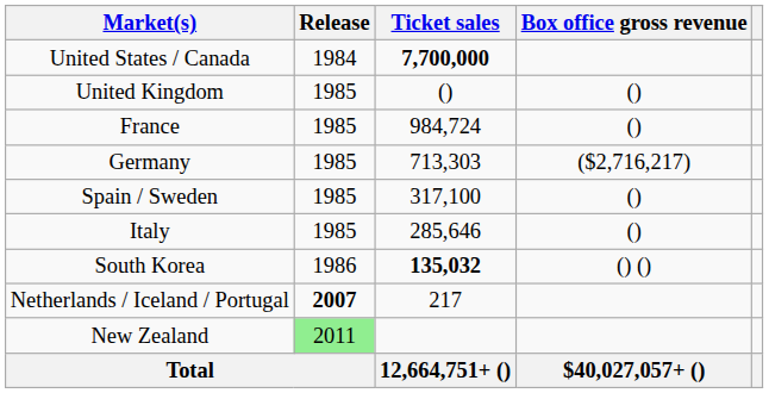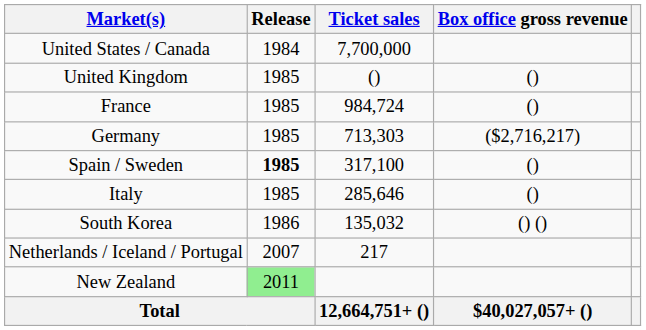United States / Canada | Ticket sales: bold -> normal
Spain / Sweden | Release: normal -> bold
South Korea | Ticket sales: bold -> normal
Netherlands / Iceland / Portugal | Release: bold -> normal
